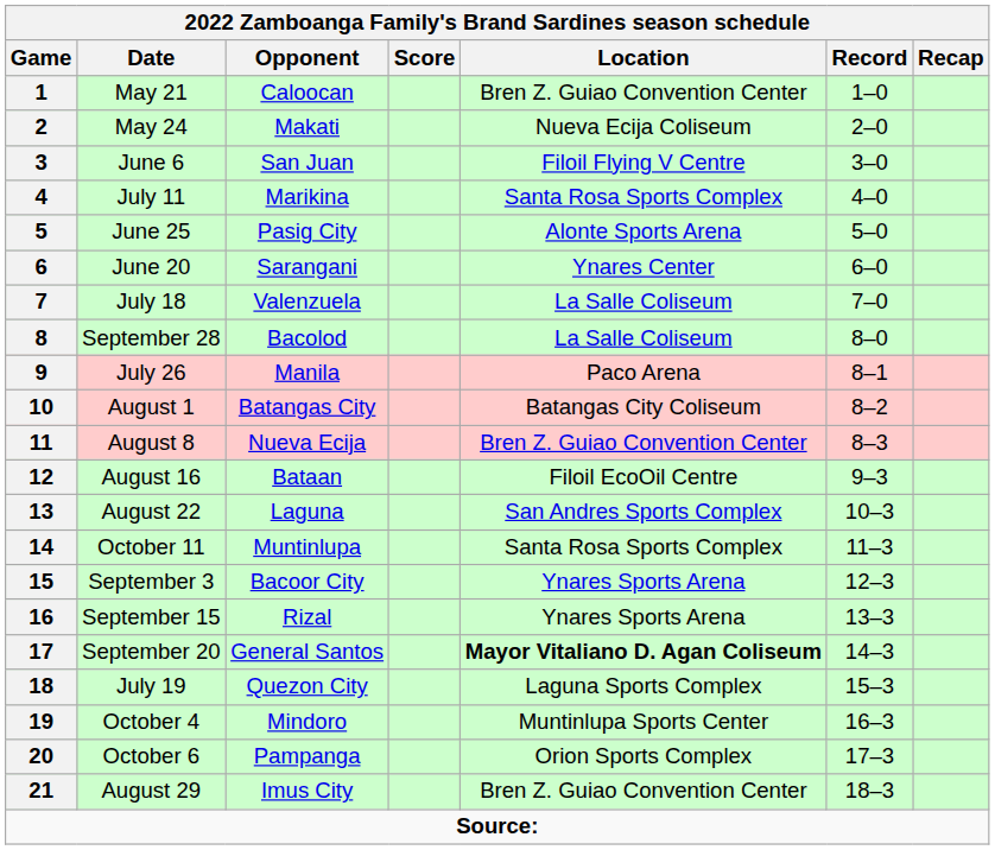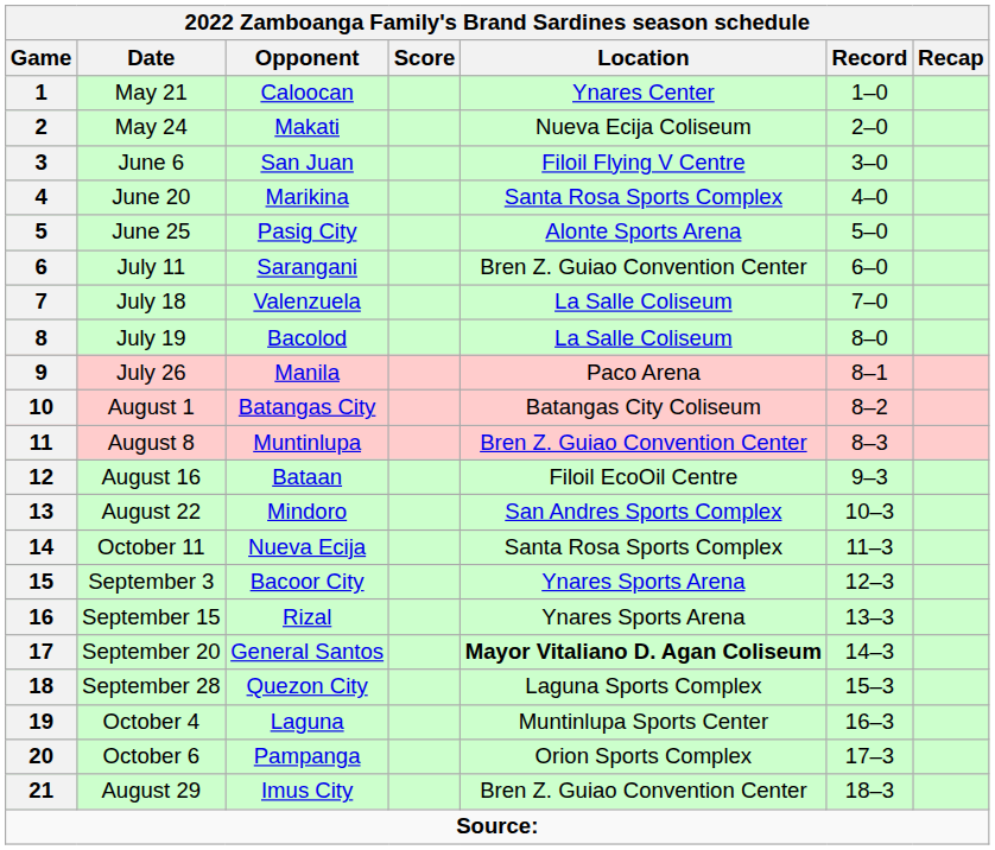1 | Location: Bren Z. Guiao Convention Center -> Ynares Center
4 | Date: July 11 -> June 20
6 | Date: June 20 -> July 11
6 | Location: Ynares Center -> Bren Z. Guiao Convention Center
8 | Date: September 28 -> July 19
11 | Opponent: Nueva Ecija -> Muntinlupa
13 | Opponent: Laguna -> Mindoro
14 | Opponent: Muntinlupa -> Nueva Ecija
18 | Date: July 19 -> September 28
19 | Opponent: Mindoro -> Laguna
